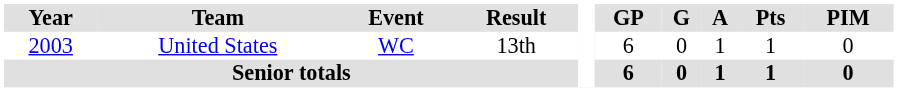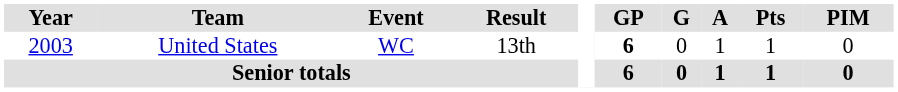United States | GP: normal -> bold
